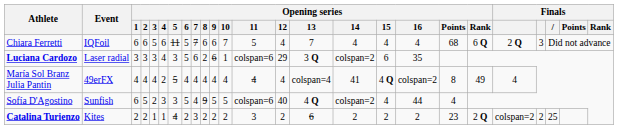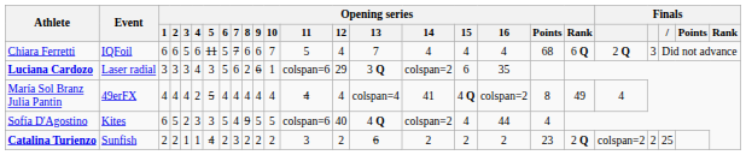Sofía D'Agostino | Event: Sunfish -> Kites
Catalina Turienzo | Event: Kites -> Sunfish
